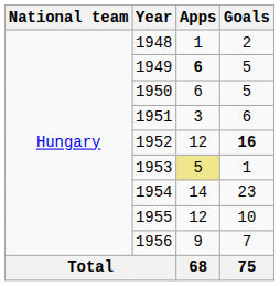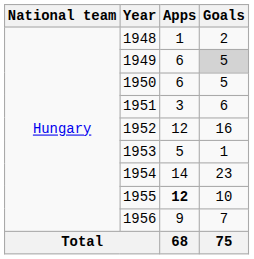1949 | Apps: bold -> normal
1949 | Goals: no background -> lightgrey background
1952 | Goals: bold -> normal
1953 | Apps: khaki background -> no background
1955 | Apps: normal -> bold
